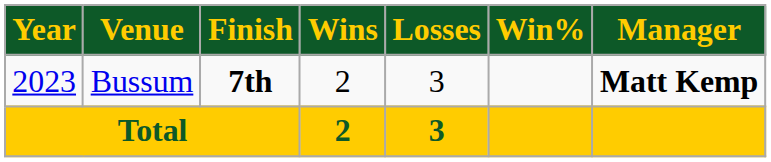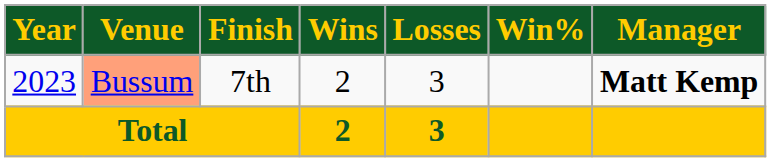2023 | Venue: no background -> lightsalmon background
2023 | Finish: bold -> normal
